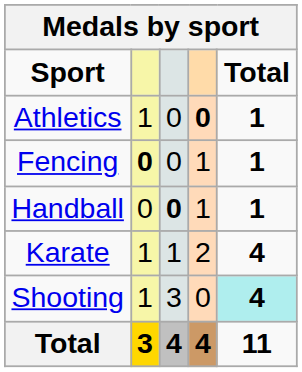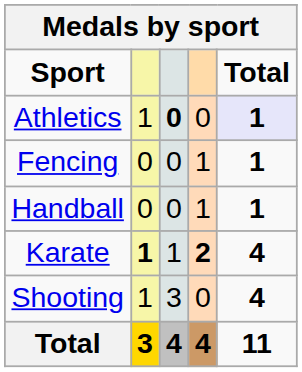Athletics | column 3: normal -> bold
Athletics | column 4: bold -> normal
Athletics | Total: no background -> lavender background
Fencing | column 2: bold -> normal
Handball | column 3: bold -> normal
Karate | column 2: normal -> bold
Karate | column 4: normal -> bold
Shooting | Total: paleturquoise background -> no background
